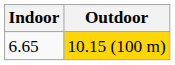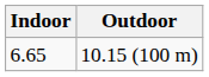6.65 | Outdoor: gold background -> no background
